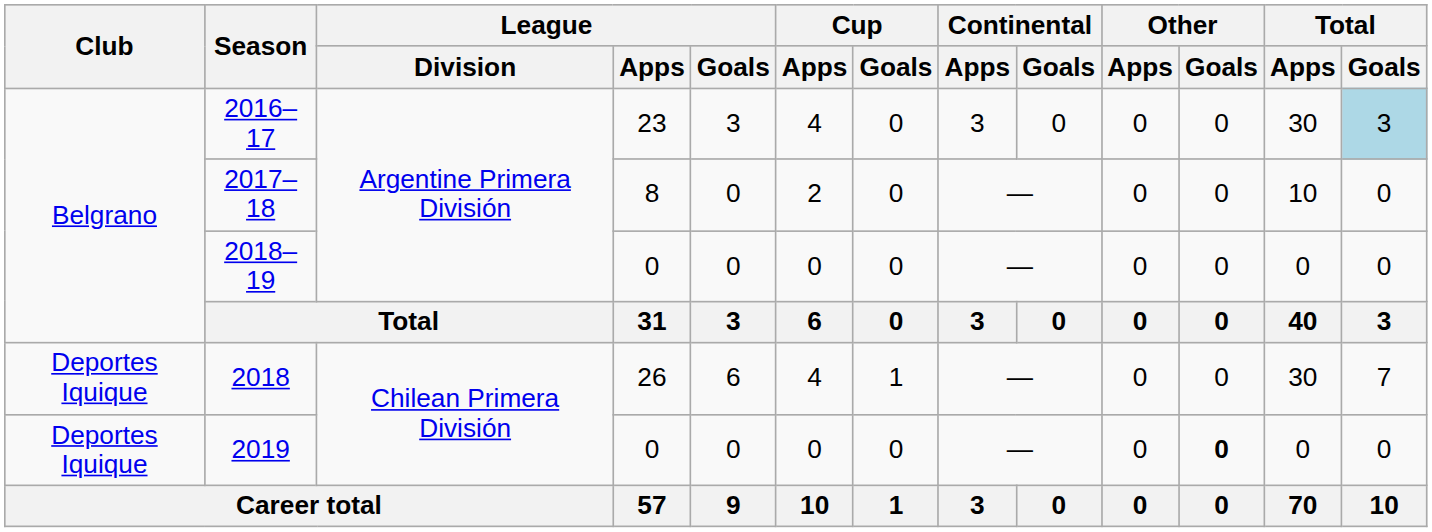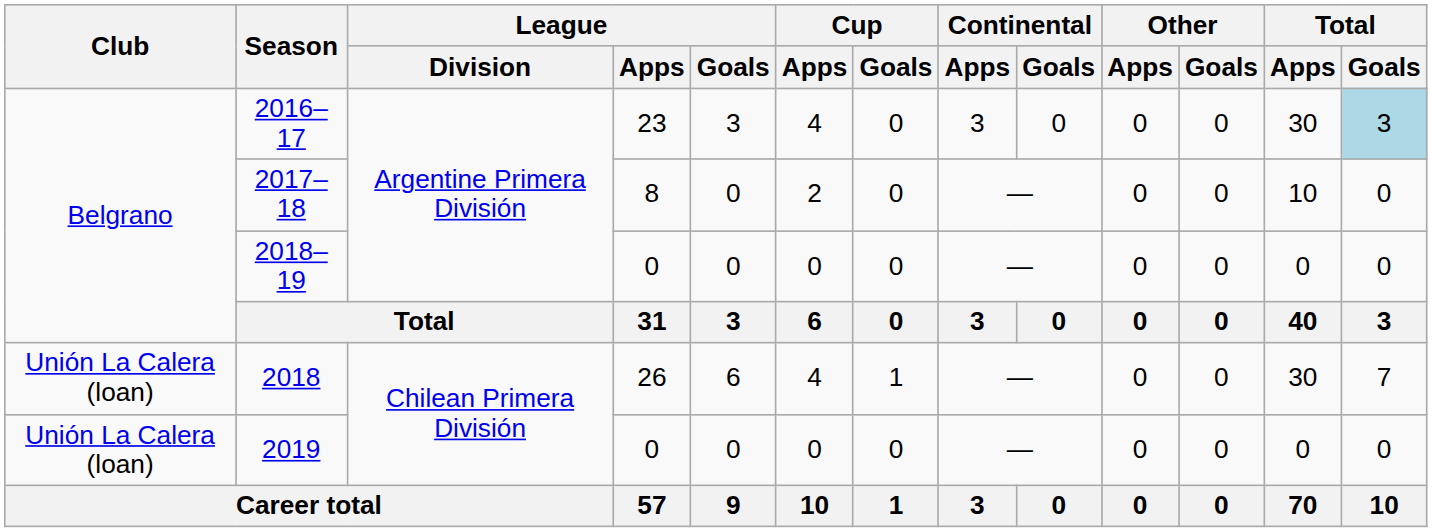2018 | Club: Deportes Iquique -> Unión La Calera (loan)
2019 | Club: Deportes Iquique -> Unión La Calera (loan)
2019 | Other / Goals: bold -> normal
